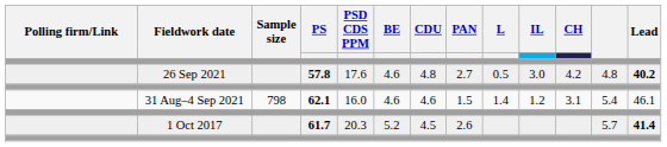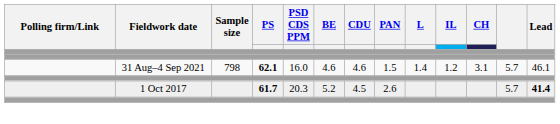- row: 26 Sep 2021 | 57.8 | 17.6 | 4.6 | 4.8 | 2.7 | 0.5 | 3.0 | 4.2 | 4.8 | 40.2
31 Aug–4 Sep 2021 | column 12: 5.4 -> 5.7
